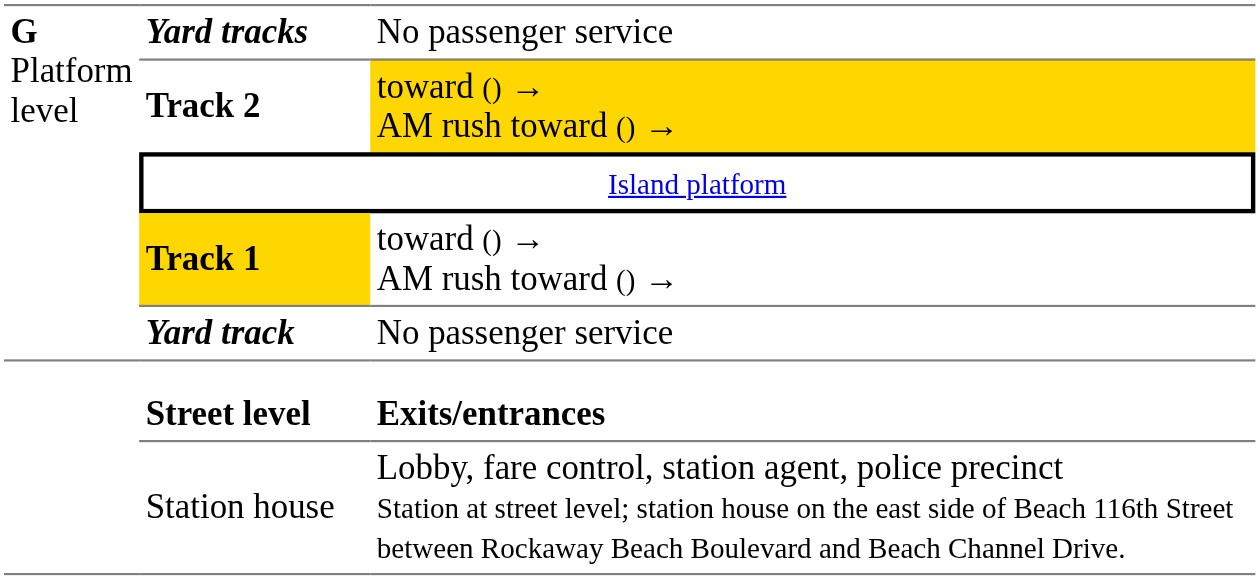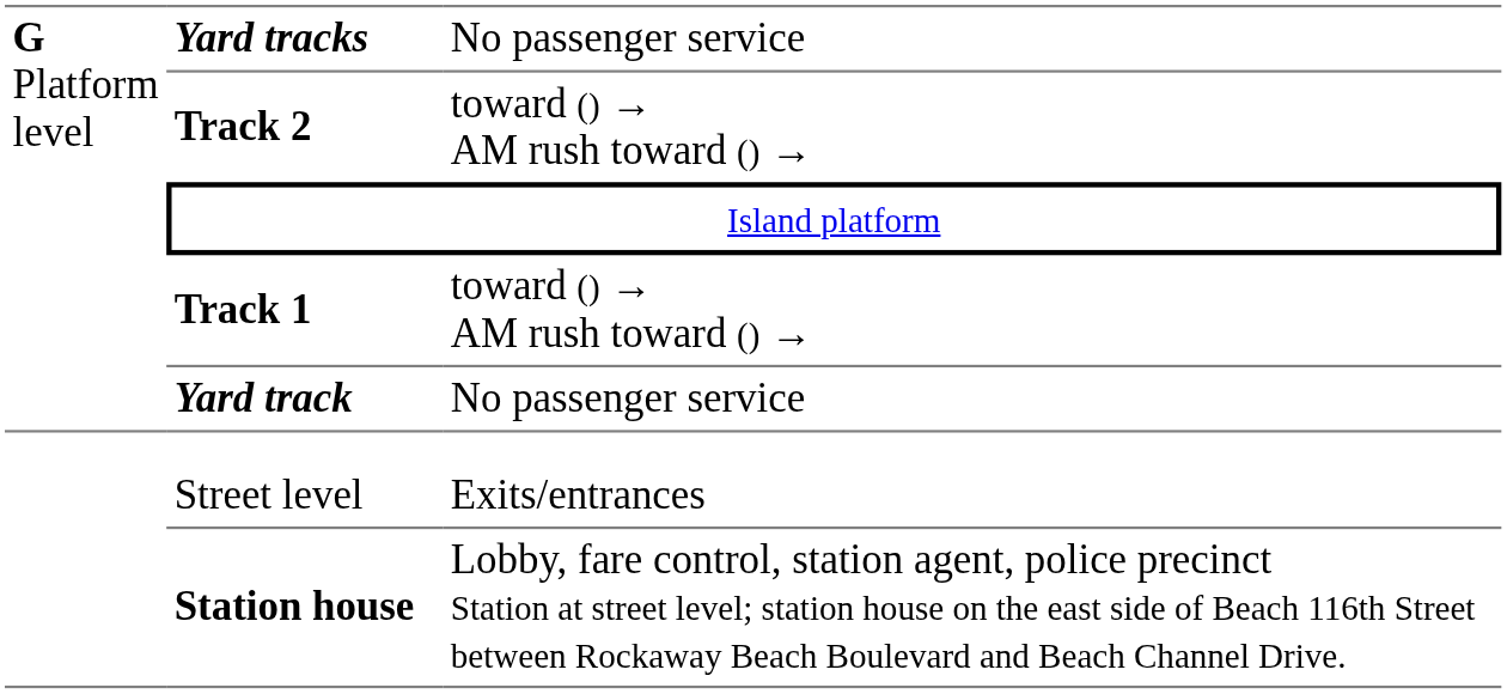Track 2 | column 3: gold background -> no background
Track 1 | column 2: gold background -> no background
Street level | column 2: bold -> normal
Street level | column 3: bold -> normal
Station house | column 2: normal -> bold
